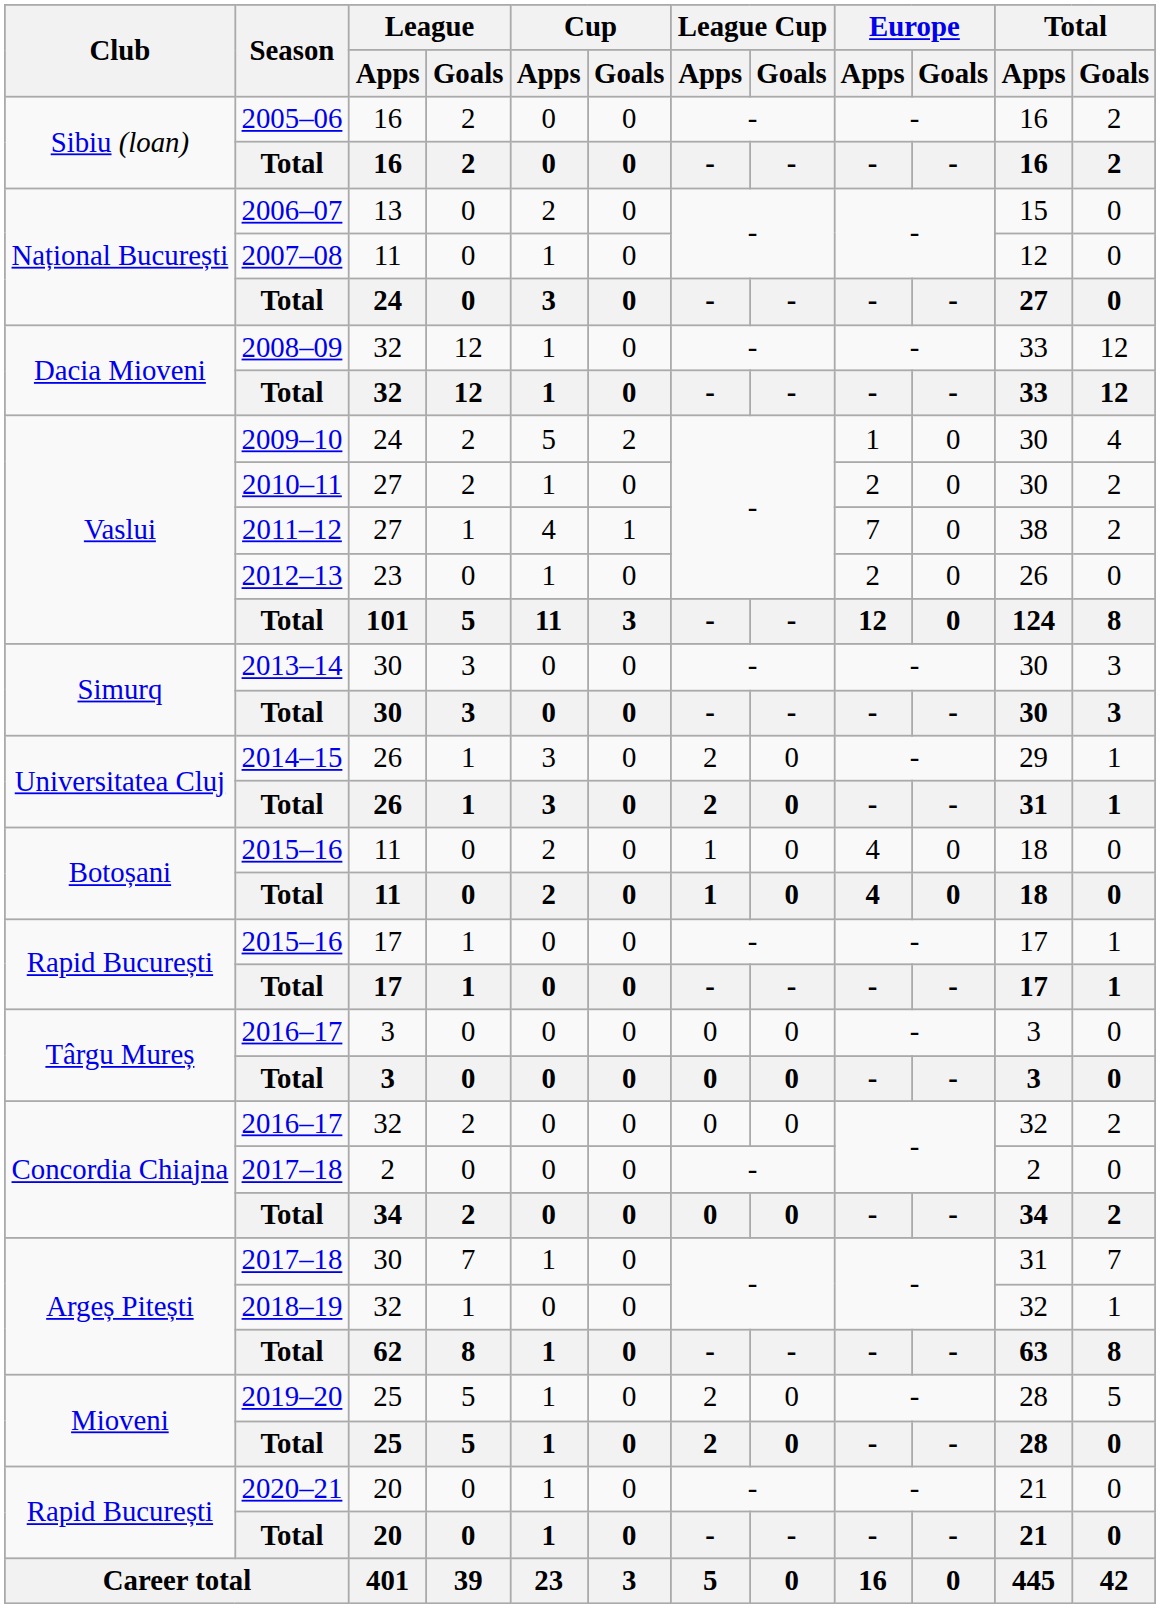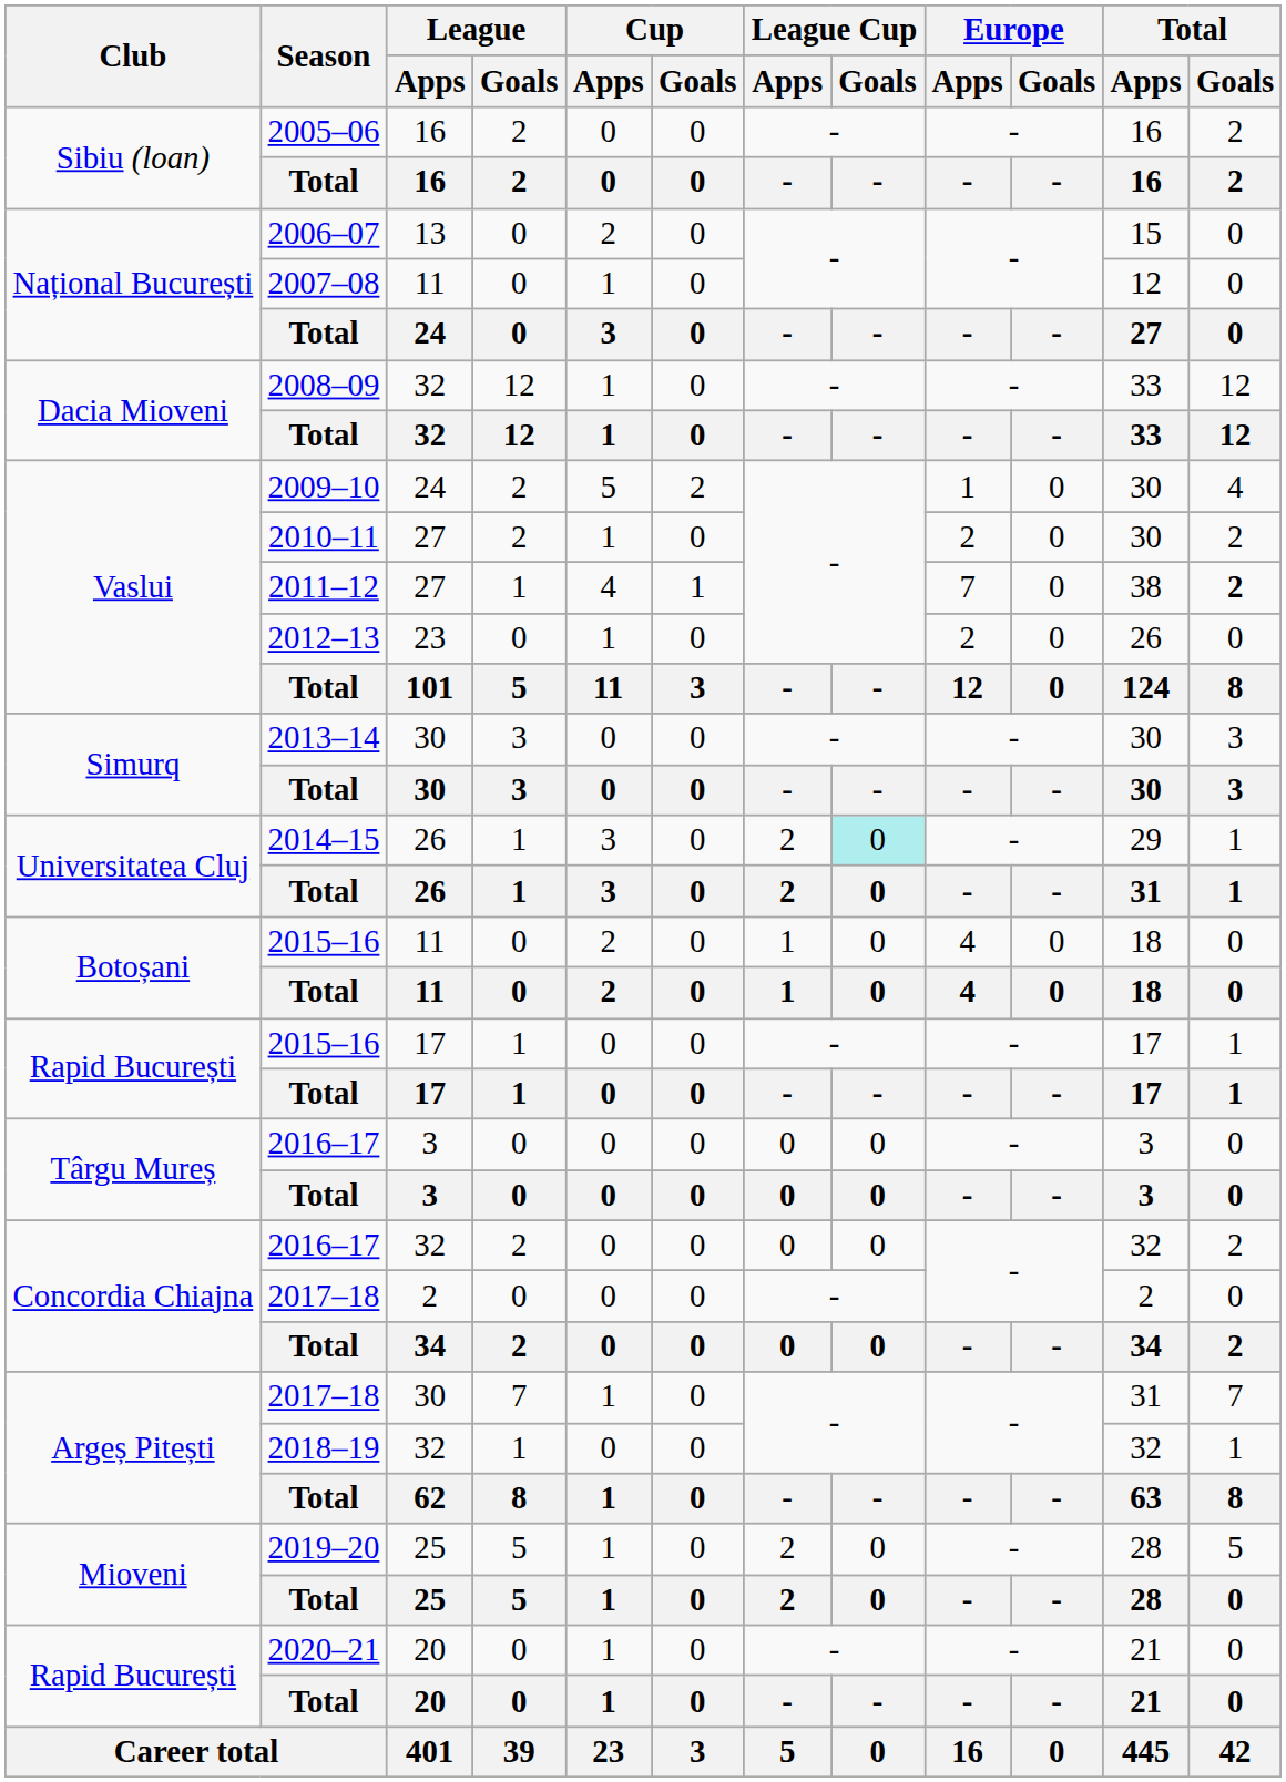2011–12 | Total / Goals: normal -> bold
2014–15 | League Cup / Goals: no background -> paleturquoise background
